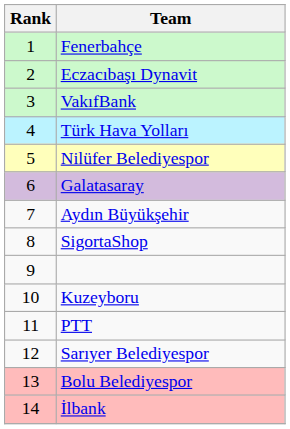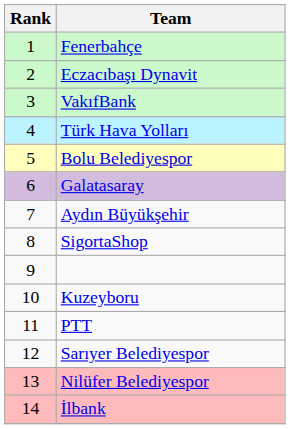row 6 | Team: Nilüfer Belediyespor -> Bolu Belediyespor
row 14 | Team: Bolu Belediyespor -> Nilüfer Belediyespor
